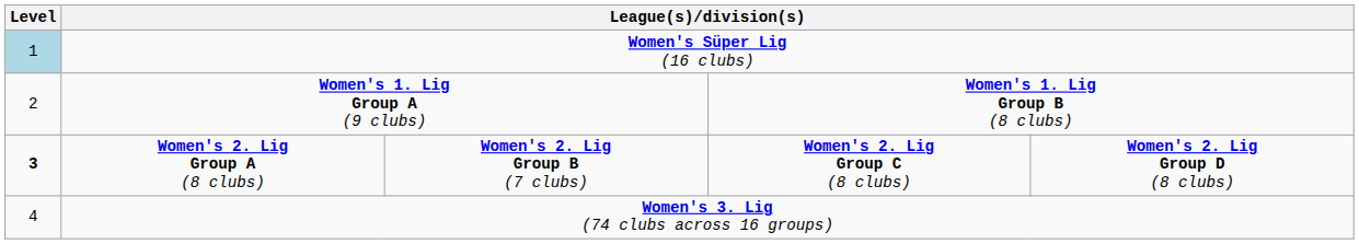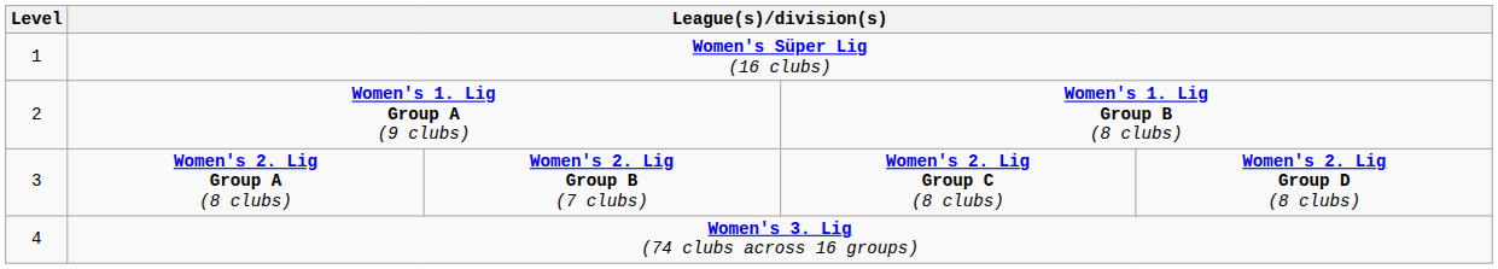Women's Süper Lig (16 clubs) | Level: lightblue background -> no background
Women's 2. Lig Group A (8 clubs) | Level: bold -> normal
